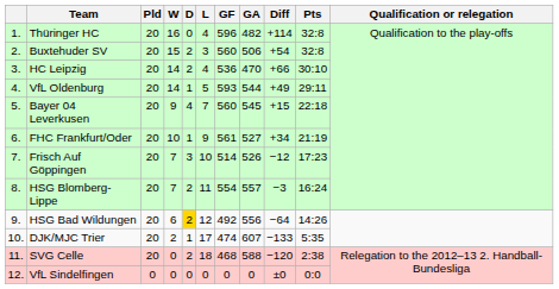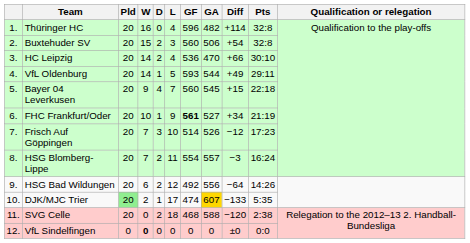FHC Frankfurt/Oder | GF: normal -> bold
HSG Bad Wildungen | D: gold background -> no background
DJK/MJC Trier | Pld: no background -> lightgreen background
DJK/MJC Trier | GA: no background -> gold background
VfL Sindelfingen | W: normal -> bold
